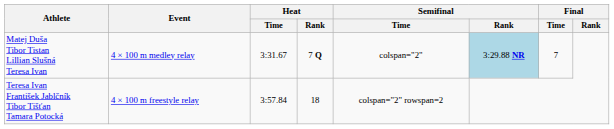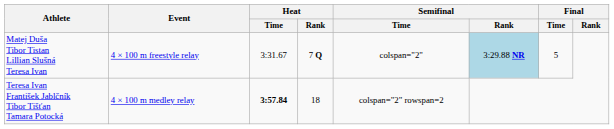Matej Duša Tibor Tistan Lillian Slušná Teresa Ivan | Event: 4 × 100 m medley relay -> 4 × 100 m freestyle relay
Matej Duša Tibor Tistan Lillian Slušná Teresa Ivan | Final / Time: 7 -> 5
Teresa Ivan František Jablčník Tibor Tišťan Tamara Potocká | Event: 4 × 100 m freestyle relay -> 4 × 100 m medley relay
Teresa Ivan František Jablčník Tibor Tišťan Tamara Potocká | Heat / Time: normal -> bold
